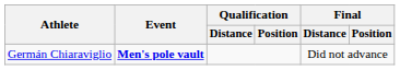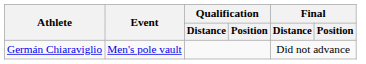Germán Chiaraviglio | Event: bold -> normal
